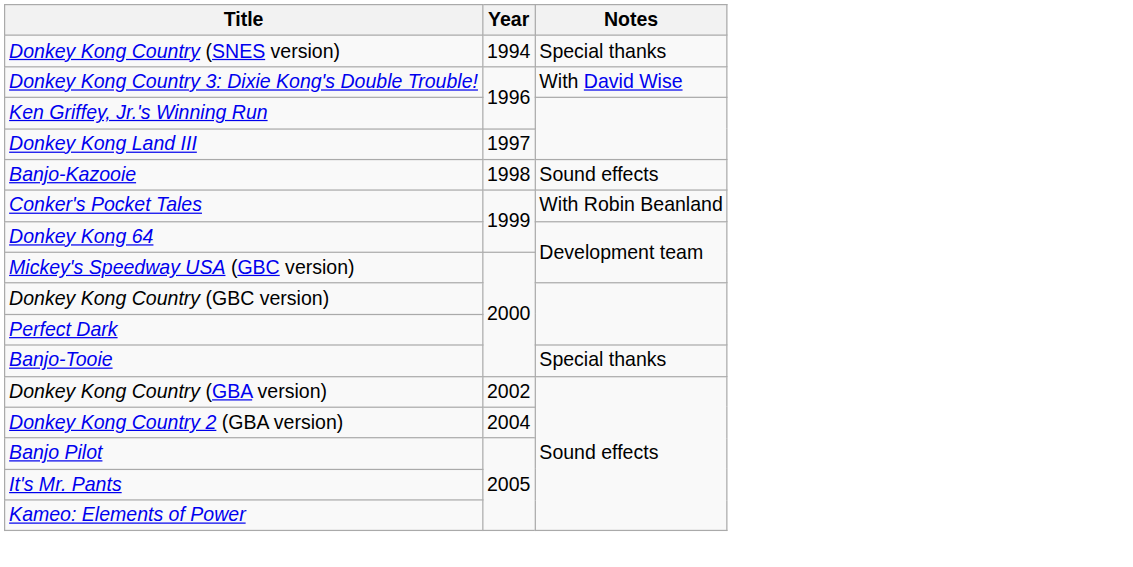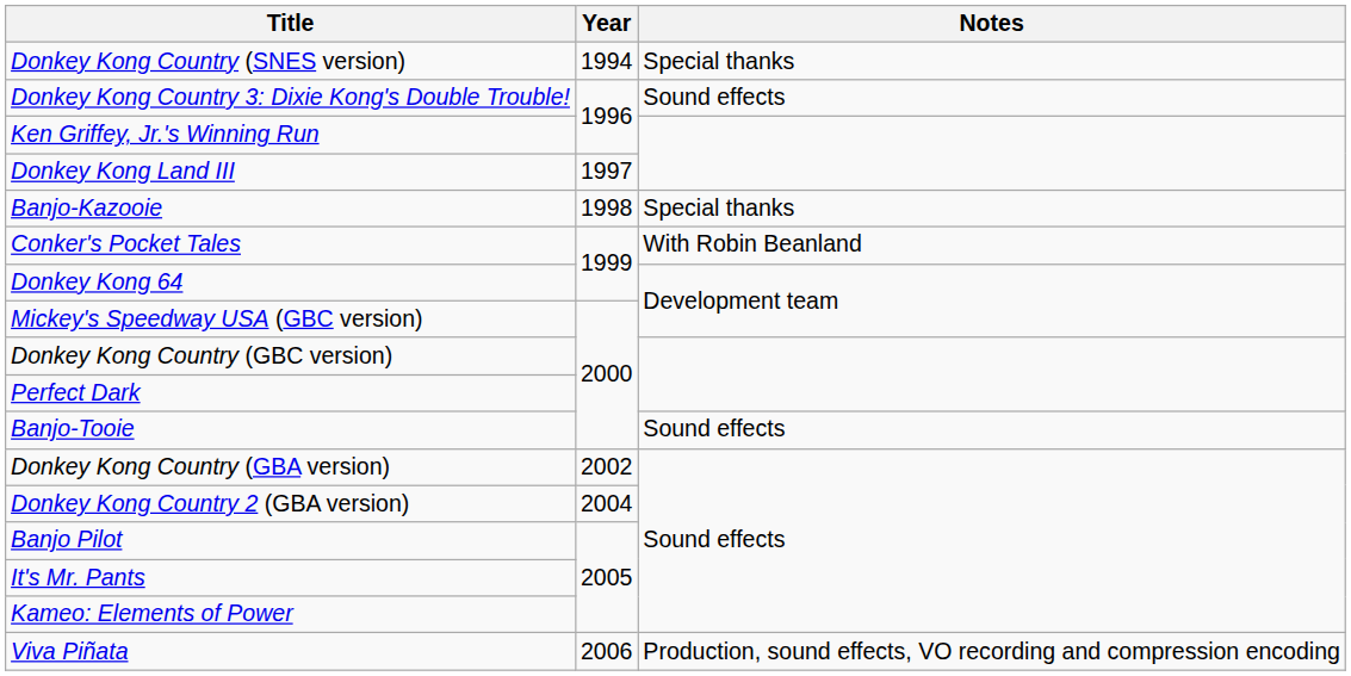Donkey Kong Country 3: Dixie Kong's Double Trouble! | Notes: With David Wise -> Sound effects
Banjo-Kazooie | Notes: Sound effects -> Special thanks
Banjo-Tooie | Notes: Special thanks -> Sound effects
+ row: Viva Piñata | 2006 | Production, sound effects, VO recording and compression encoding
